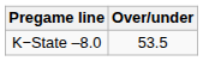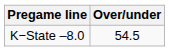K−State –8.0 | Over/under: 53.5 -> 54.5
